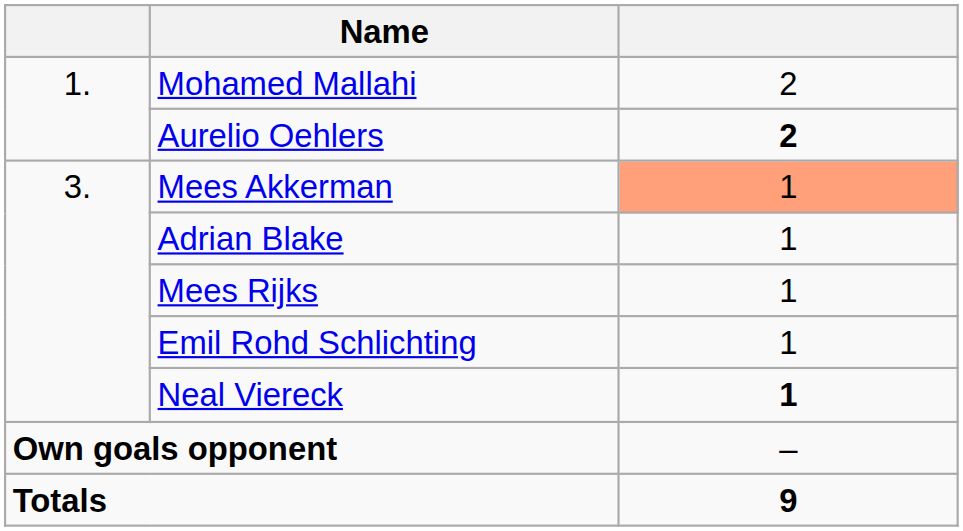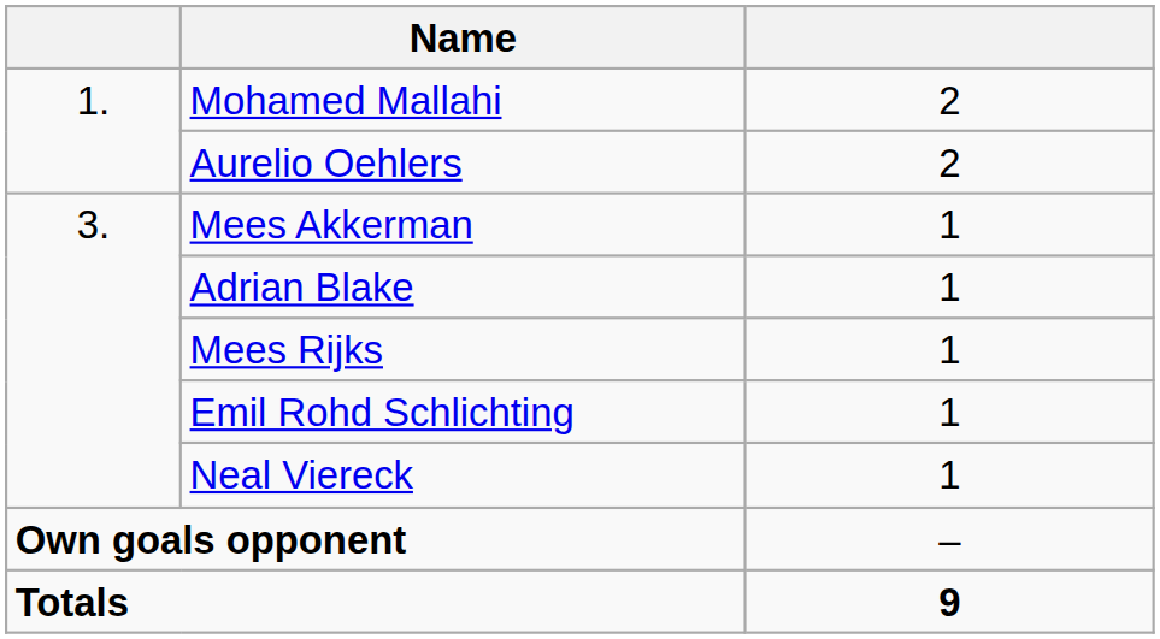Aurelio Oehlers | column 3: bold -> normal
Mees Akkerman | column 3: lightsalmon background -> no background
Neal Viereck | column 3: bold -> normal
